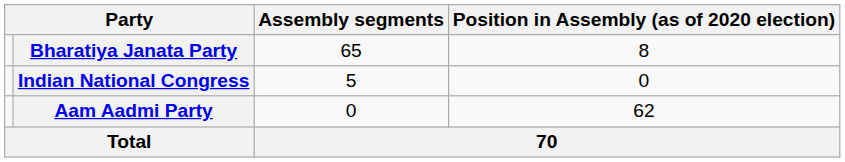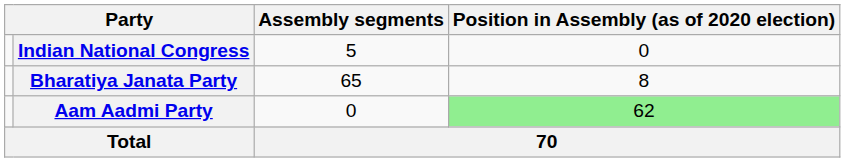rows swapped: Bharatiya Janata Party <-> Indian National Congress
Aam Aadmi Party | Position in Assembly (as of 2020 election): no background -> lightgreen background
